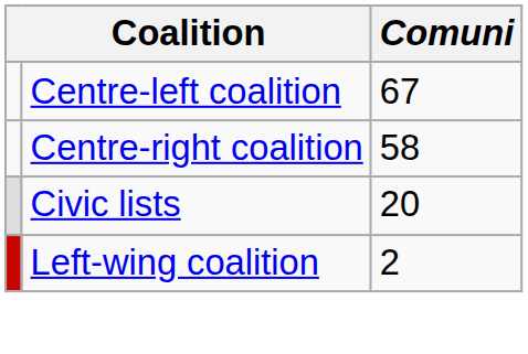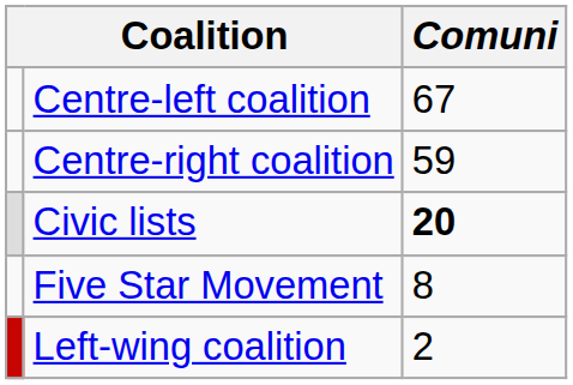Centre-right coalition | Comuni: 58 -> 59
Civic lists | Comuni: normal -> bold
+ row: Five Star Movement | 8
